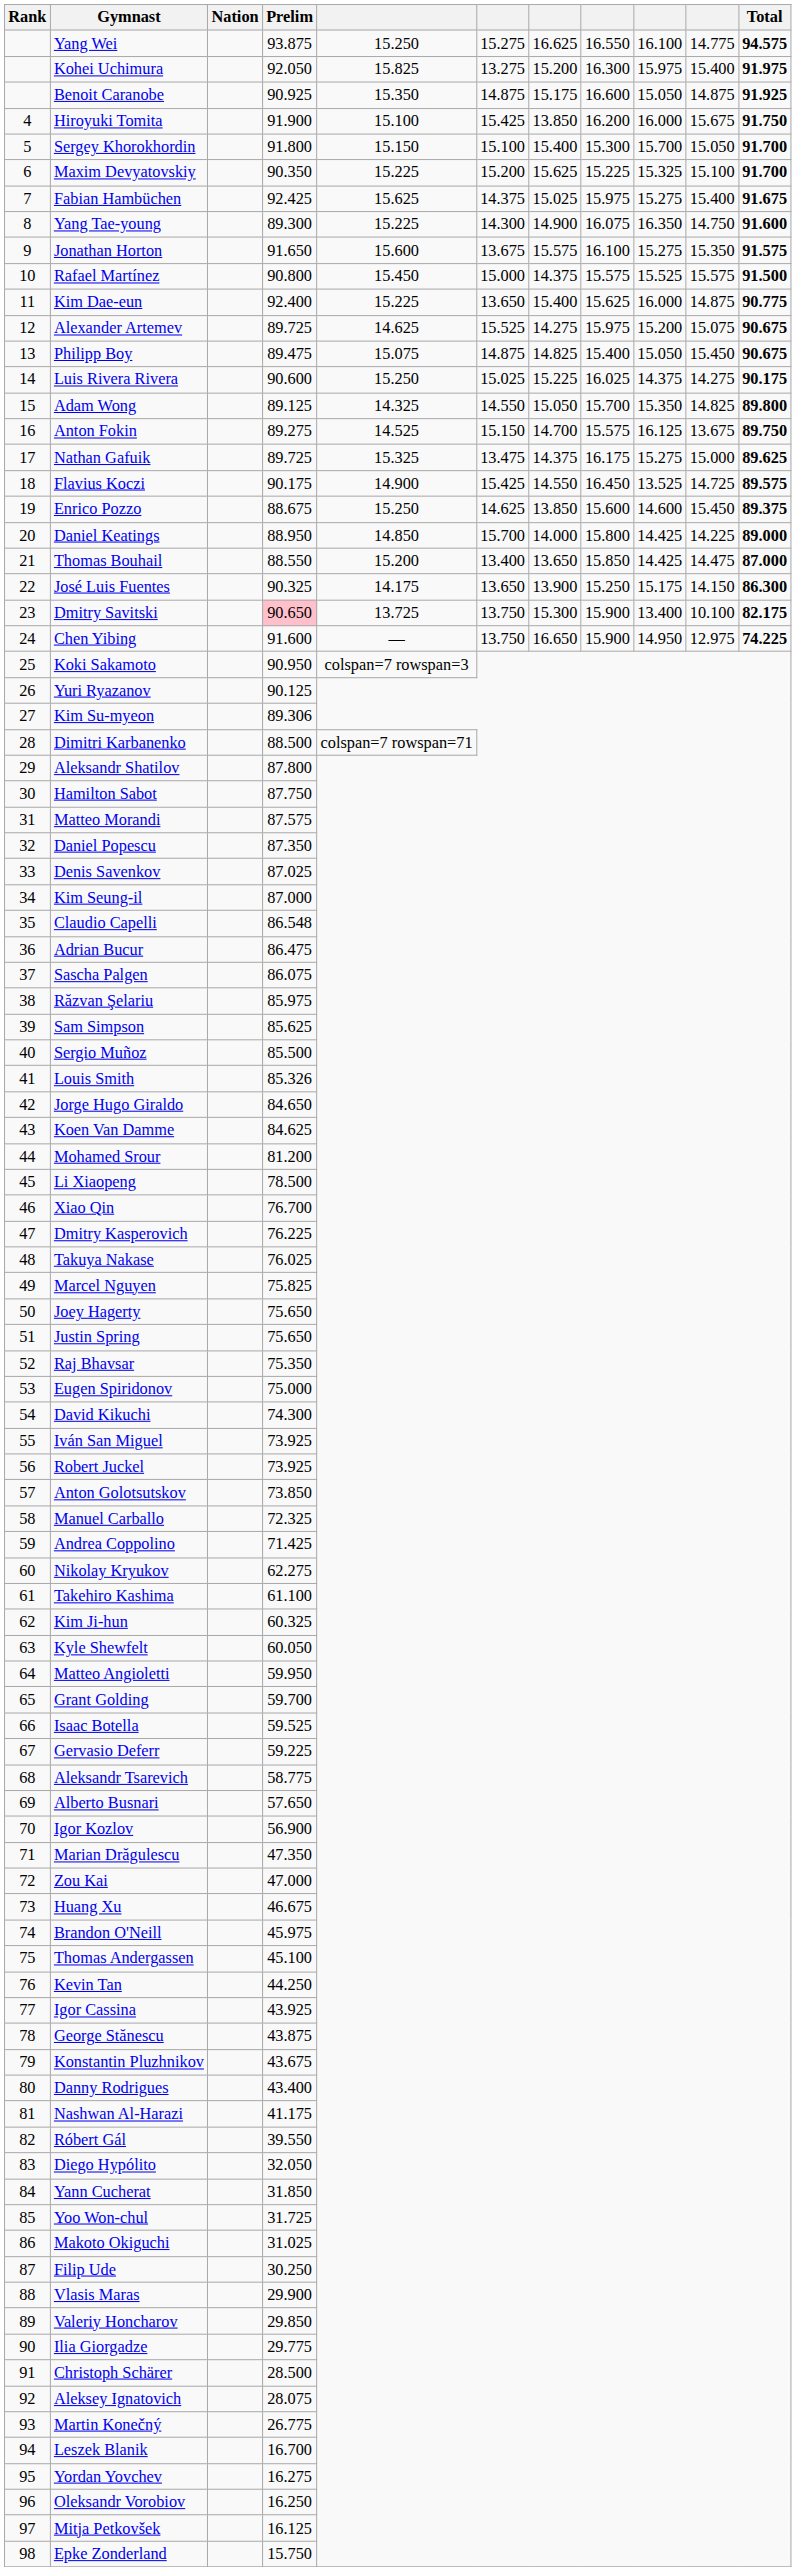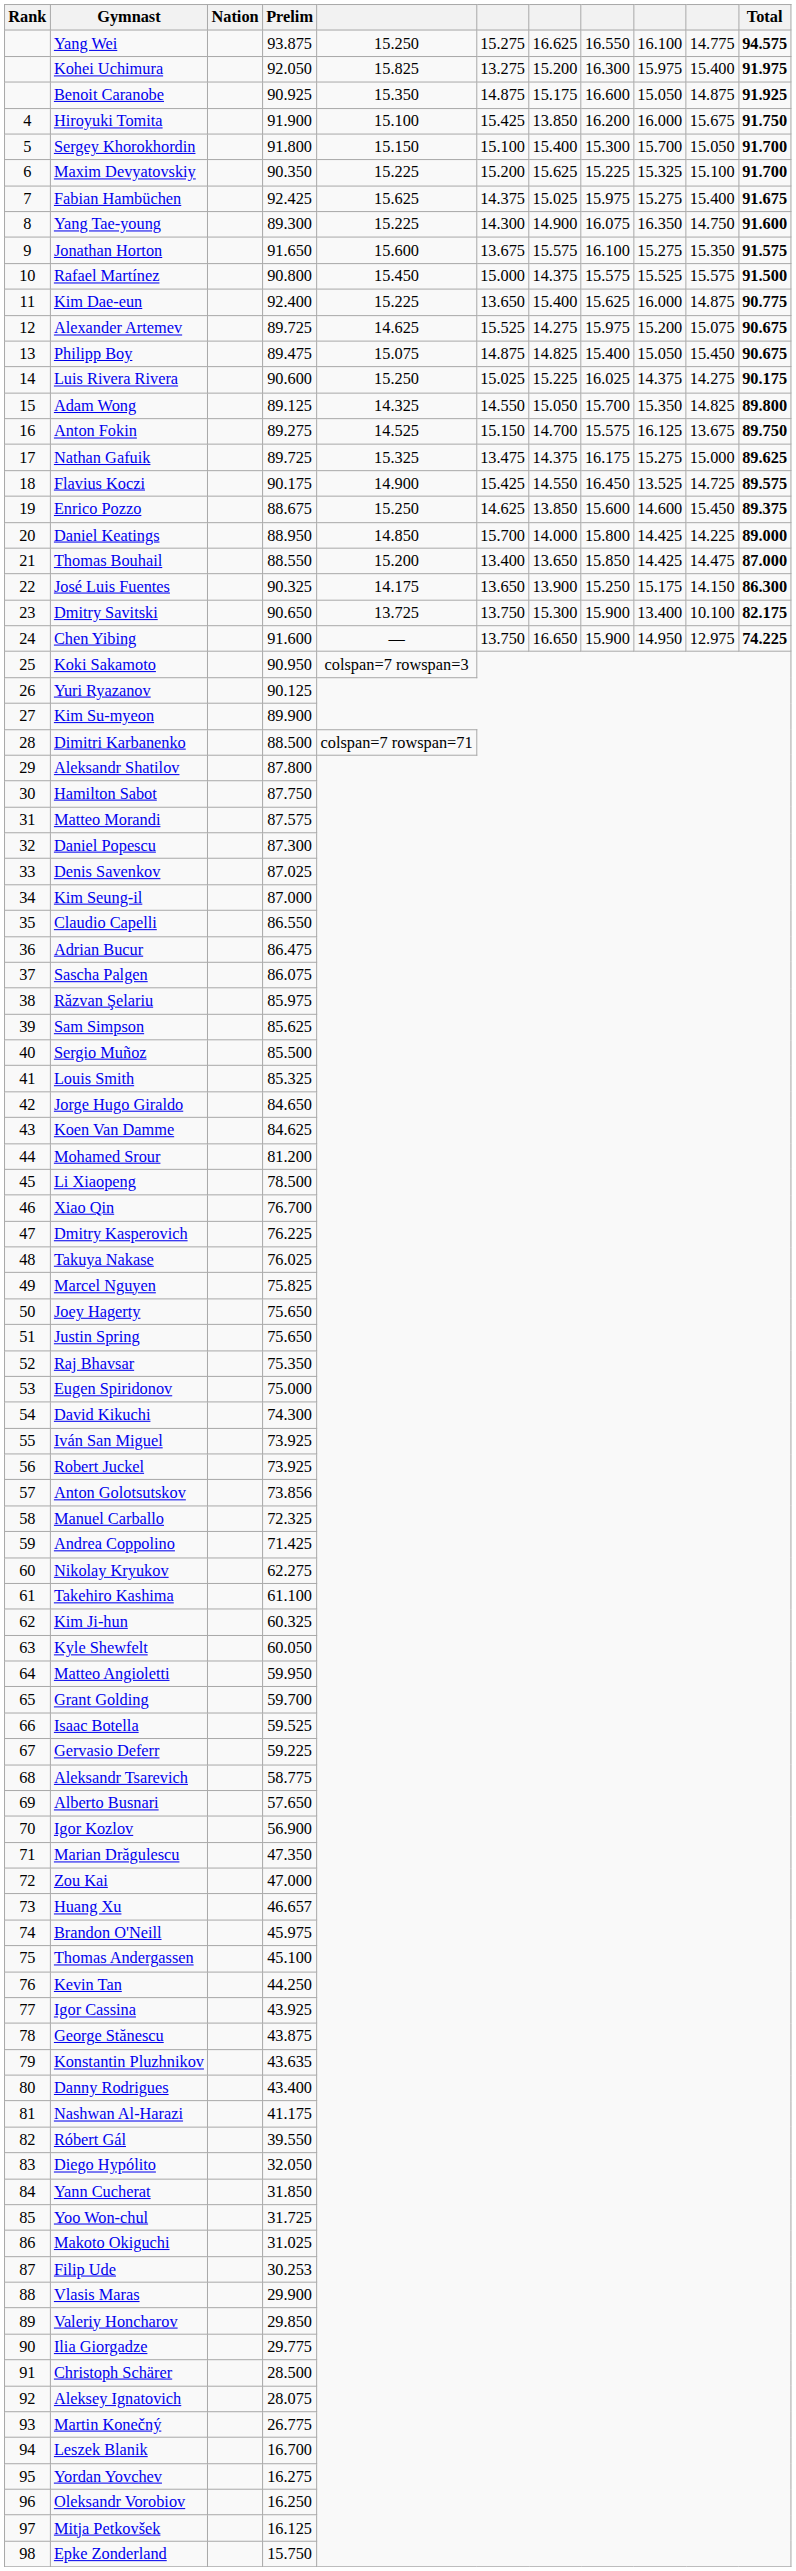Dmitry Savitski | Prelim: pink background -> no background
Kim Su-myeon | Prelim: 89.306 -> 89.900
Daniel Popescu | Prelim: 87.350 -> 87.300
Claudio Capelli | Prelim: 86.548 -> 86.550
Louis Smith | Prelim: 85.326 -> 85.325
Anton Golotsutskov | Prelim: 73.850 -> 73.856
Huang Xu | Prelim: 46.675 -> 46.657
Konstantin Pluzhnikov | Prelim: 43.675 -> 43.635
Filip Ude | Prelim: 30.250 -> 30.253
